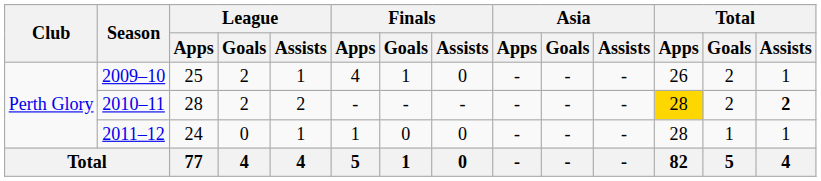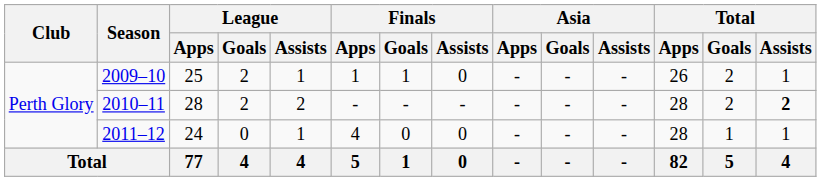2009–10 | Finals / Apps: 4 -> 1
2010–11 | Total / Apps: gold background -> no background
2011–12 | Finals / Apps: 1 -> 4
